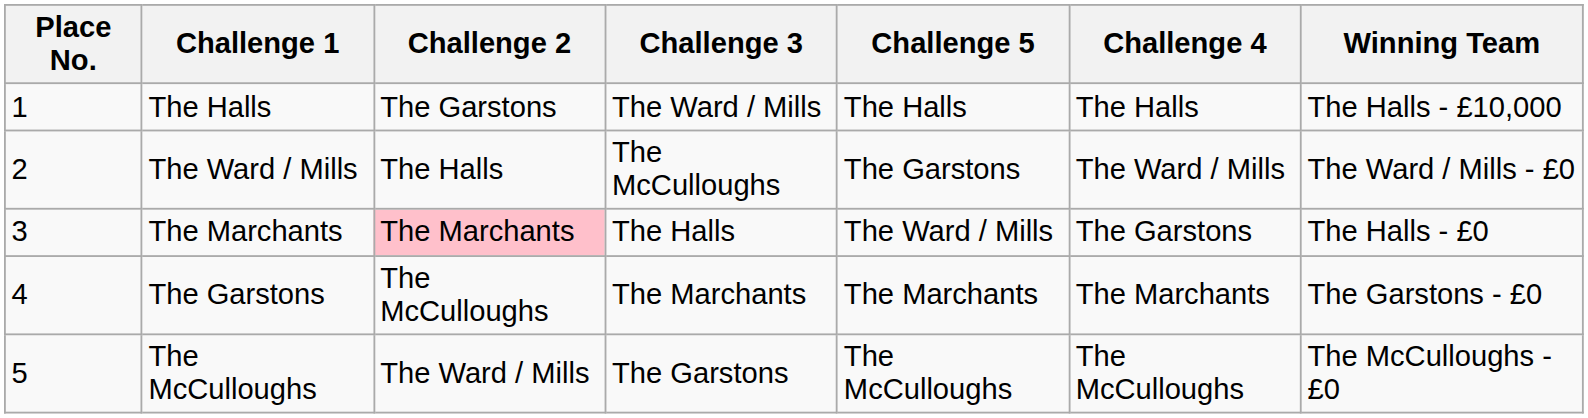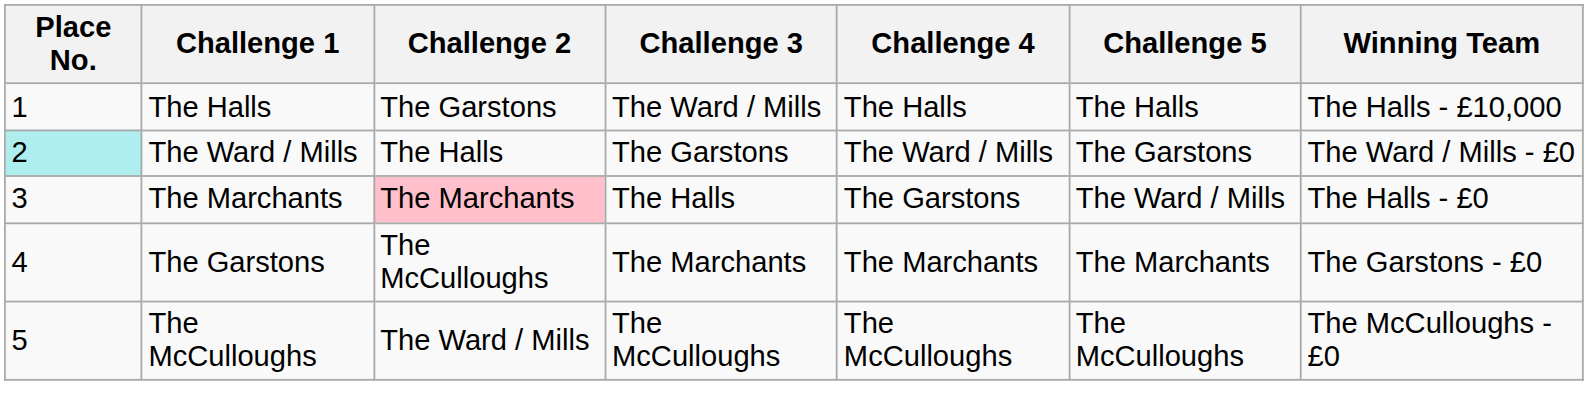columns swapped: Challenge 4 <-> Challenge 5
row 3 | Place No.: no background -> paleturquoise background
row 3 | Challenge 3: The McCulloughs -> The Garstons
row 6 | Challenge 3: The Garstons -> The McCulloughs
